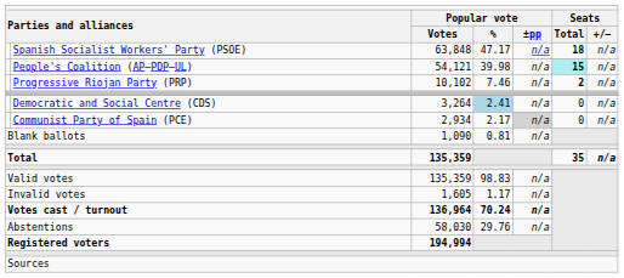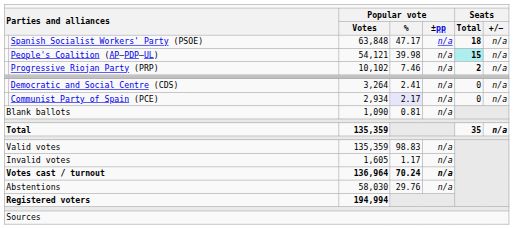Democratic and Social Centre (CDS) | column 4: lightblue background -> no background
Communist Party of Spain (PCE) | column 4: no background -> lavender background
Communist Party of Spain (PCE) | column 5: lightgrey background -> no background
